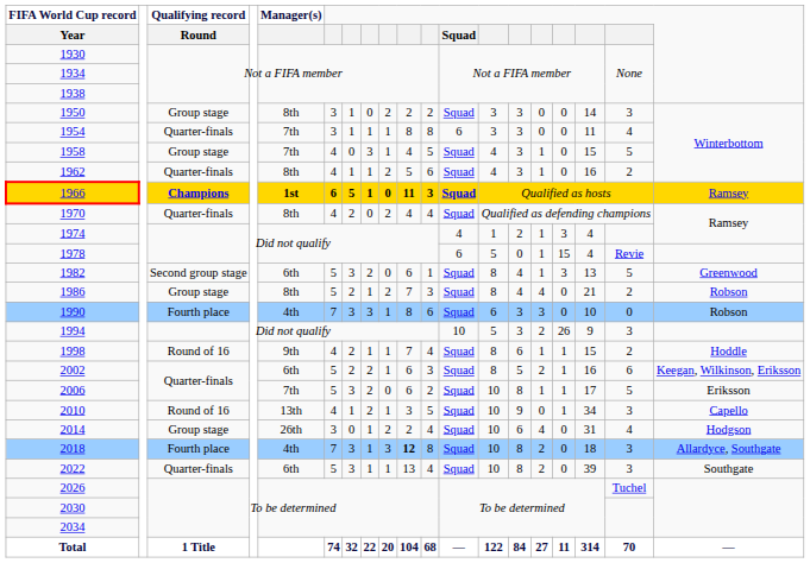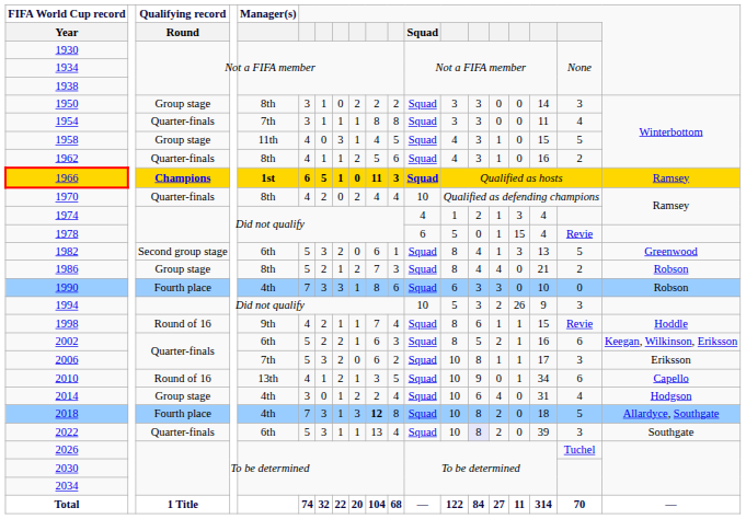1954 | Squad: 6 -> Squad
1958 | Manager(s): 7th -> 11th
1970 | Squad: Squad -> 10
1998 | column 18: 2 -> Revie
2006 | column 18: 5 -> 3
2010 | column 18: 3 -> 6
2014 | Manager(s): 26th -> 4th
2018 | column 18: 3 -> 5
2022 | column 14: no background -> lavender background
